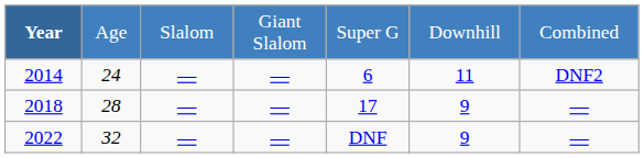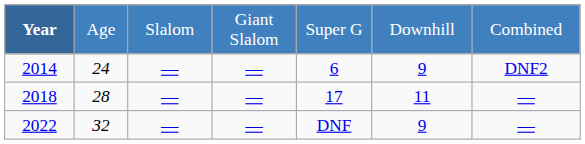2014 | column 6: 11 -> 9
2018 | column 6: 9 -> 11
